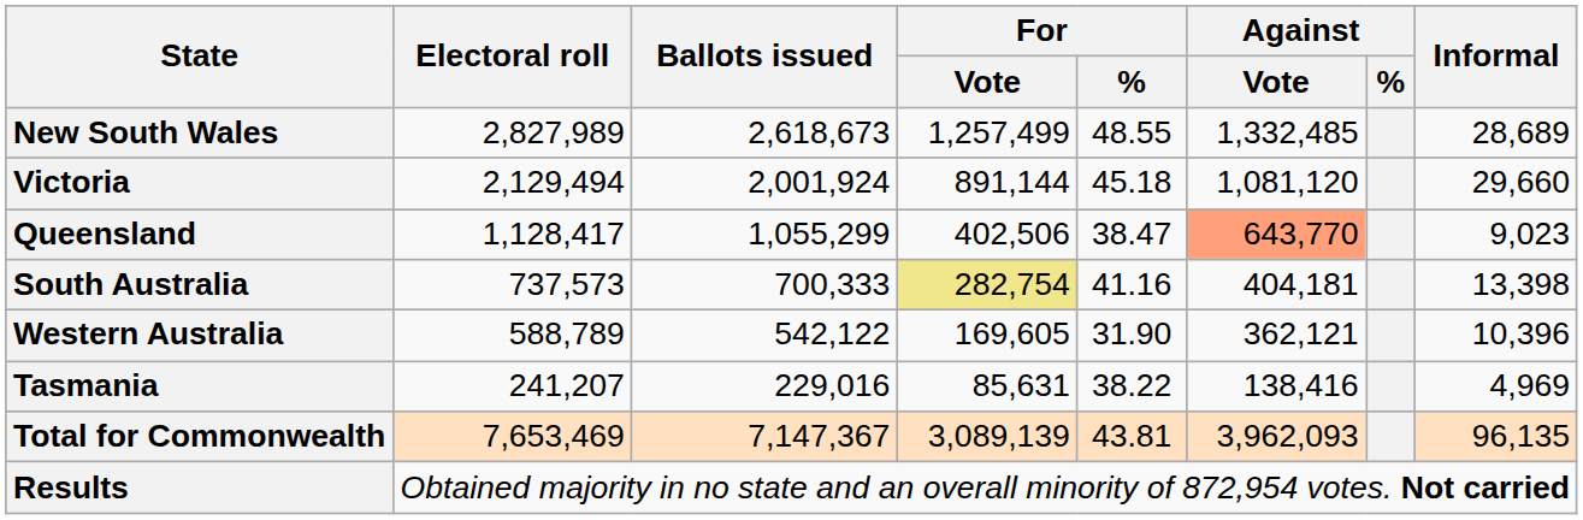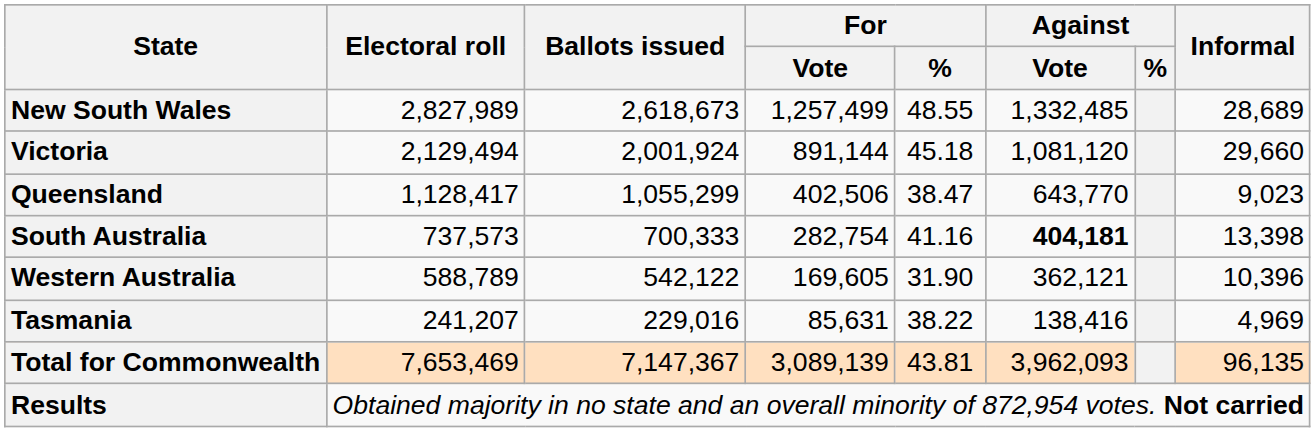Queensland | Against / Vote: lightsalmon background -> no background
South Australia | For / Vote: khaki background -> no background
South Australia | Against / Vote: normal -> bold
